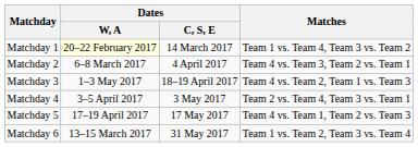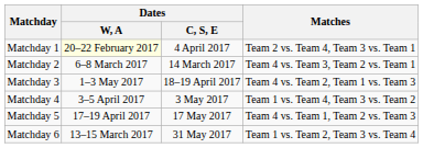Matchday 1 | Dates / C, S, E: 14 March 2017 -> 4 April 2017
Matchday 1 | Matches: Team 1 vs. Team 4, Team 3 vs. Team 2 -> Team 2 vs. Team 4, Team 3 vs. Team 1
Matchday 2 | Dates / C, S, E: 4 April 2017 -> 14 March 2017
Matchday 4 | Matches: Team 2 vs. Team 4, Team 3 vs. Team 1 -> Team 1 vs. Team 4, Team 3 vs. Team 2
